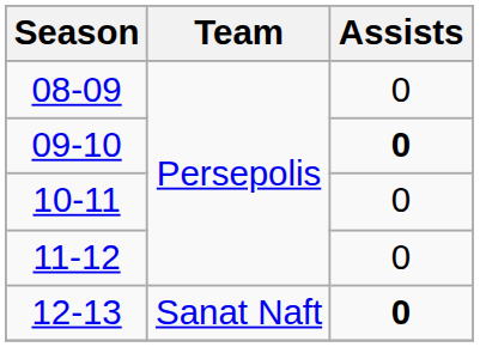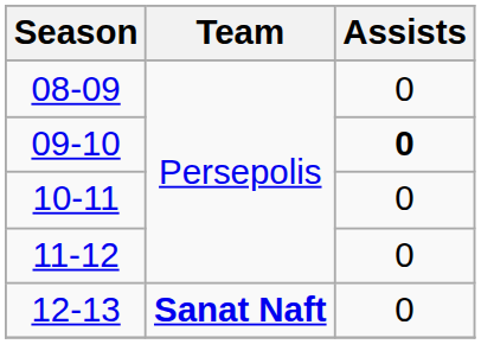12-13 | Team: normal -> bold
12-13 | Assists: bold -> normal
